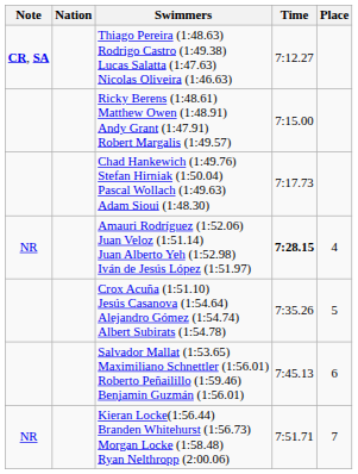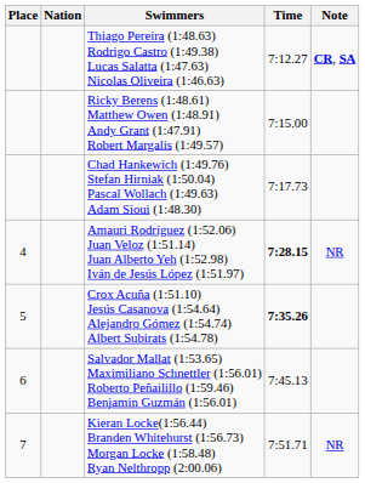columns swapped: Place <-> Note
row 6 | Time: normal -> bold
